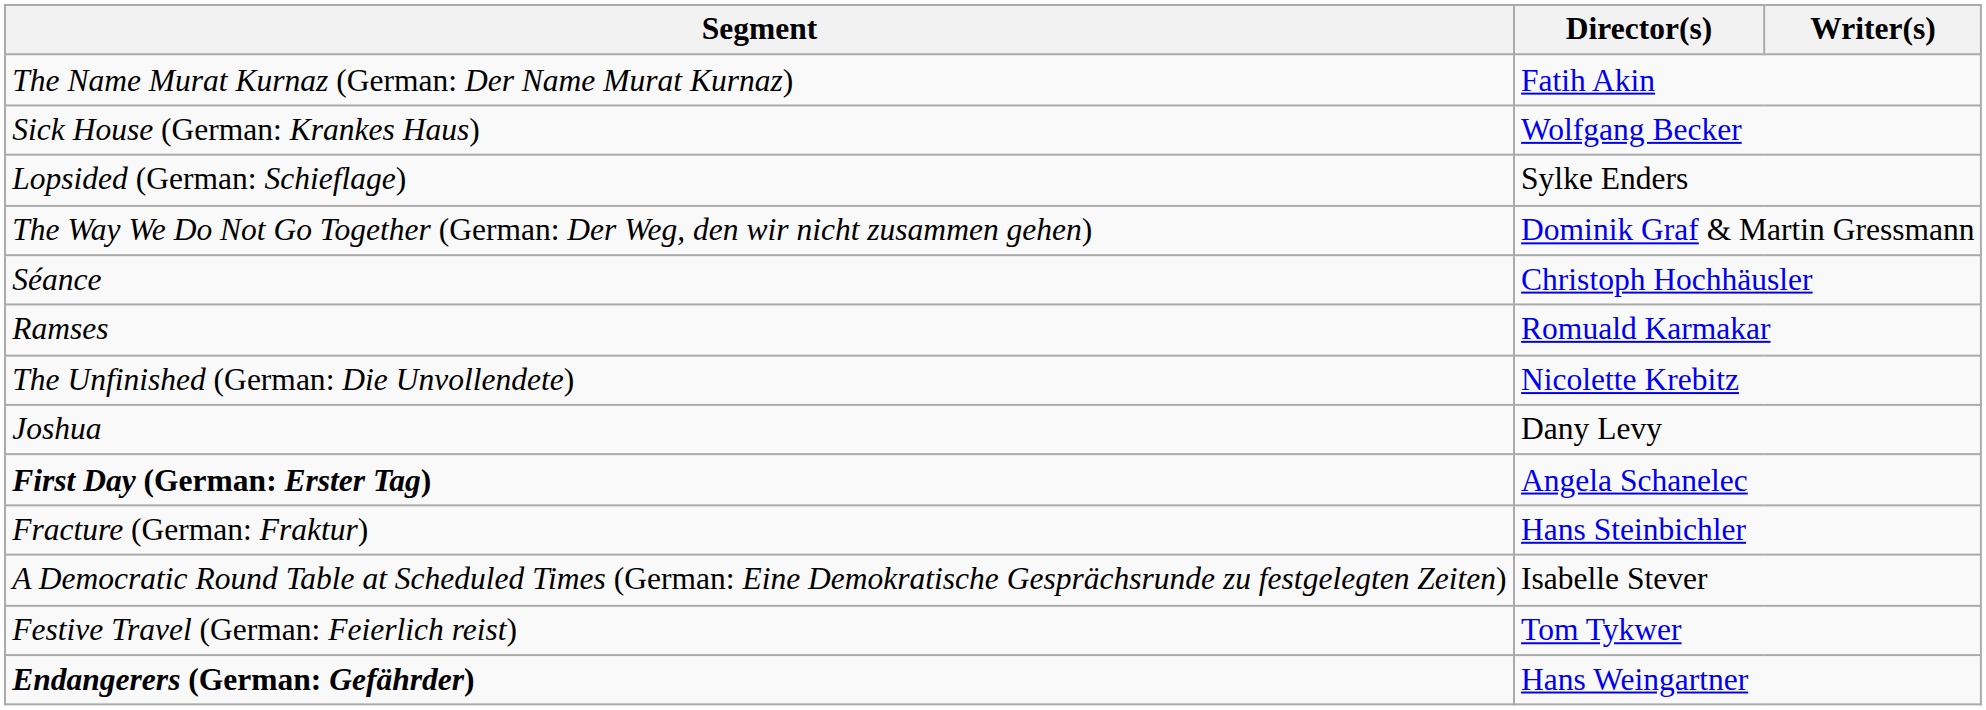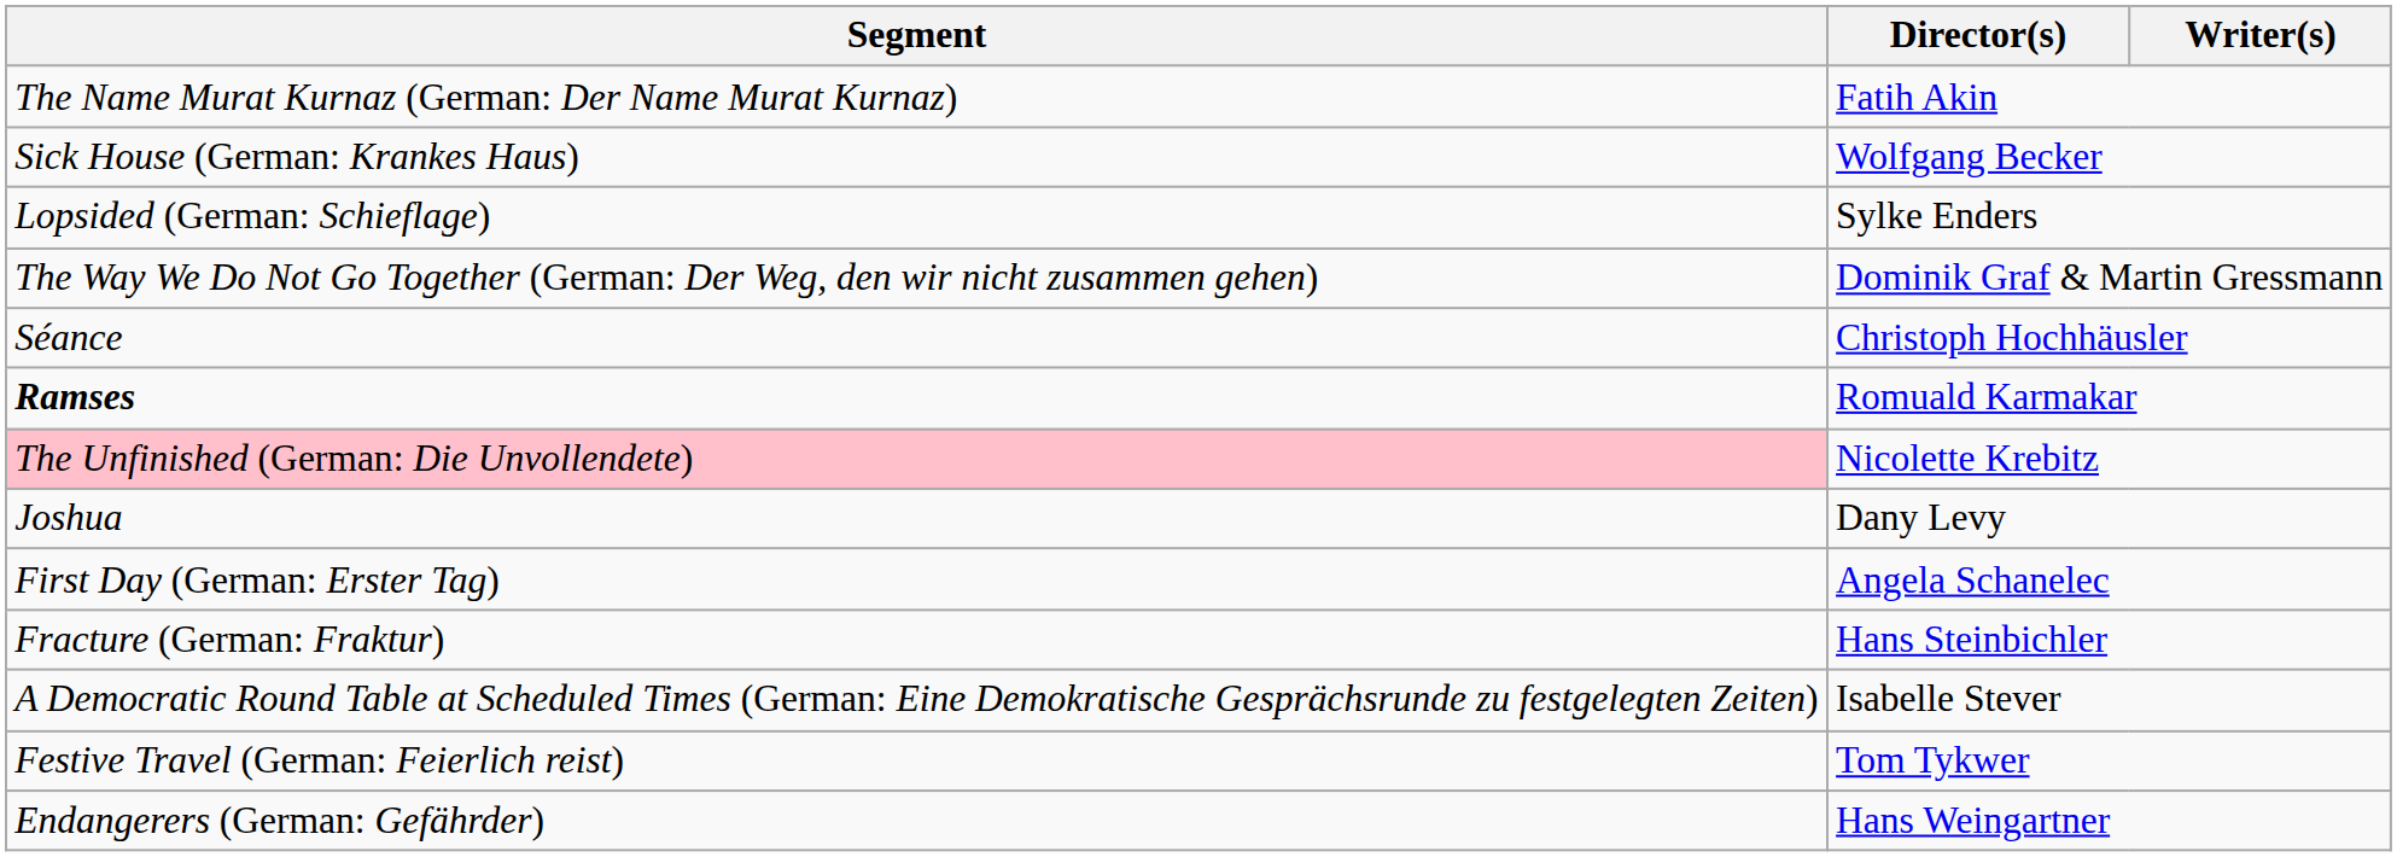Ramses | Segment: normal -> bold
The Unfinished (German: Die Unvollendete) | Segment: no background -> pink background
First Day (German: Erster Tag) | Segment: bold -> normal
Endangerers (German: Gefährder) | Segment: bold -> normal
